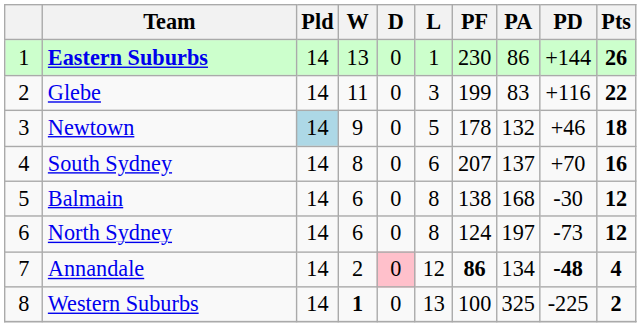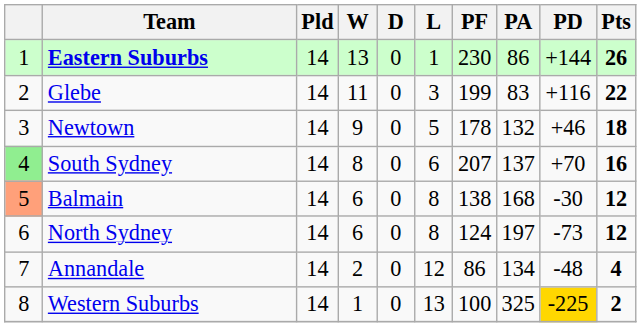Newtown | Pld: lightblue background -> no background
South Sydney | column 1: no background -> lightgreen background
Balmain | column 1: no background -> lightsalmon background
Annandale | D: pink background -> no background
Annandale | PF: bold -> normal
Annandale | PD: bold -> normal
Western Suburbs | W: bold -> normal
Western Suburbs | PD: no background -> gold background
